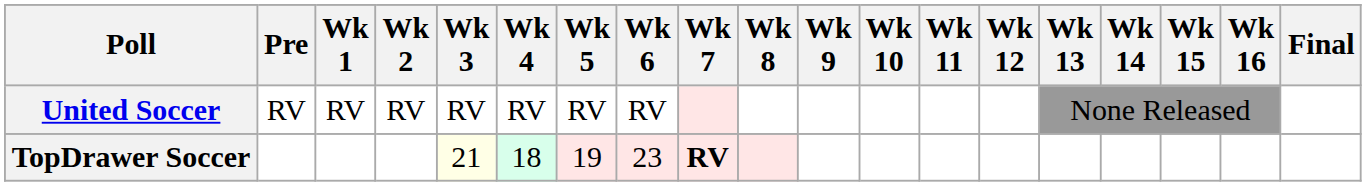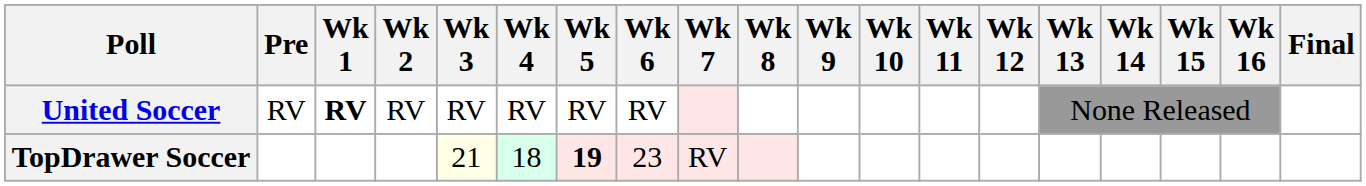United Soccer | Wk 1: normal -> bold
TopDrawer Soccer | Wk 5: normal -> bold
TopDrawer Soccer | Wk 7: bold -> normal
